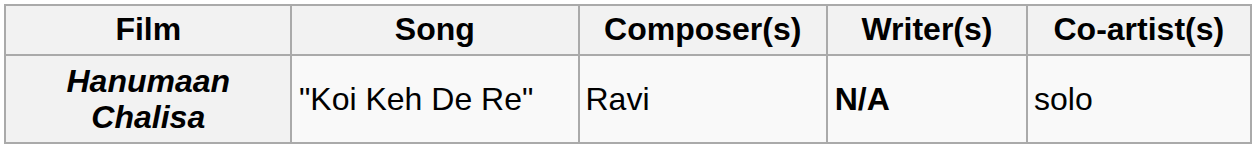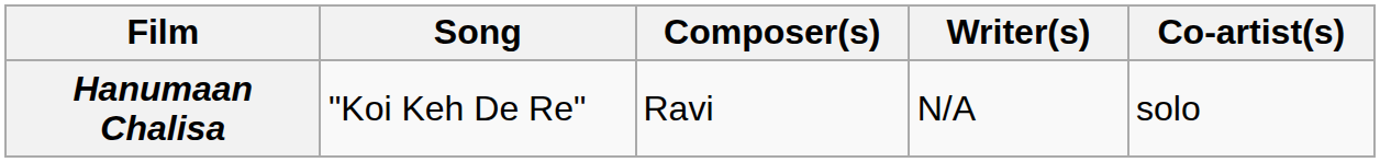Hanumaan Chalisa | Writer(s): bold -> normal
